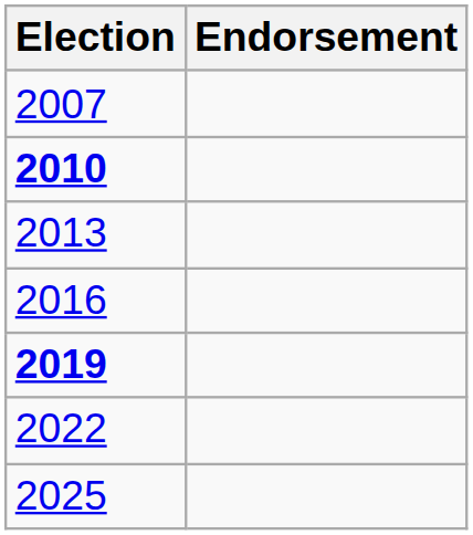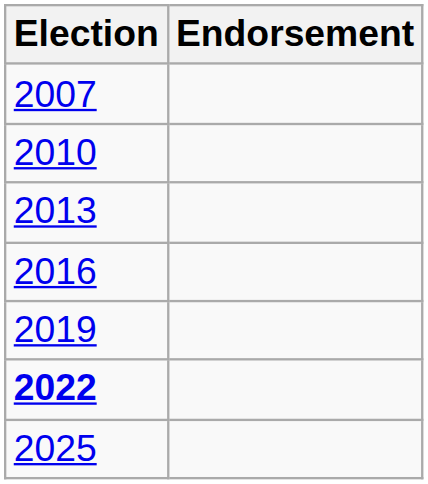2010 | Election: bold -> normal
2019 | Election: bold -> normal
2022 | Election: normal -> bold
